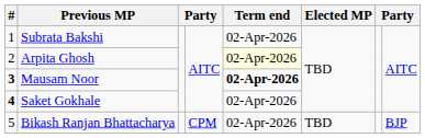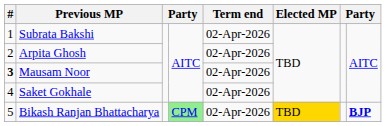Arpita Ghosh | Term end: lightyellow background -> no background
Mausam Noor | Term end: bold -> normal
Saket Gokhale | #: bold -> normal
Bikash Ranjan Bhattacharya | column 4: no background -> lightgreen background
Bikash Ranjan Bhattacharya | Elected MP: no background -> gold background
Bikash Ranjan Bhattacharya | column 8: normal -> bold
